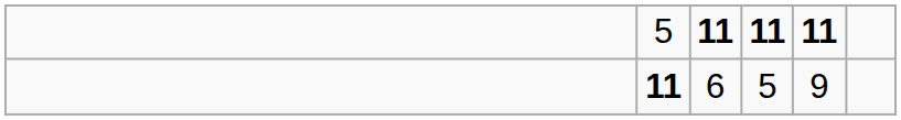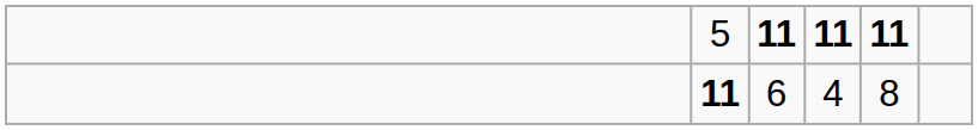row 2 | column 4: 5 -> 4
row 2 | column 5: 9 -> 8
